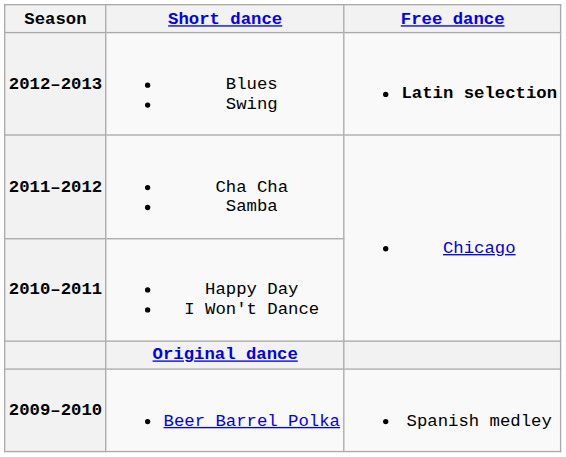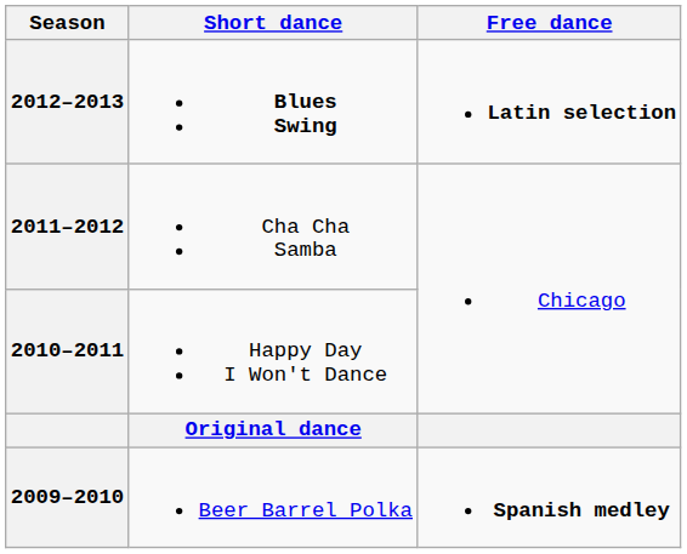2012–2013 | Short dance: normal -> bold
2009–2010 | Free dance: normal -> bold
